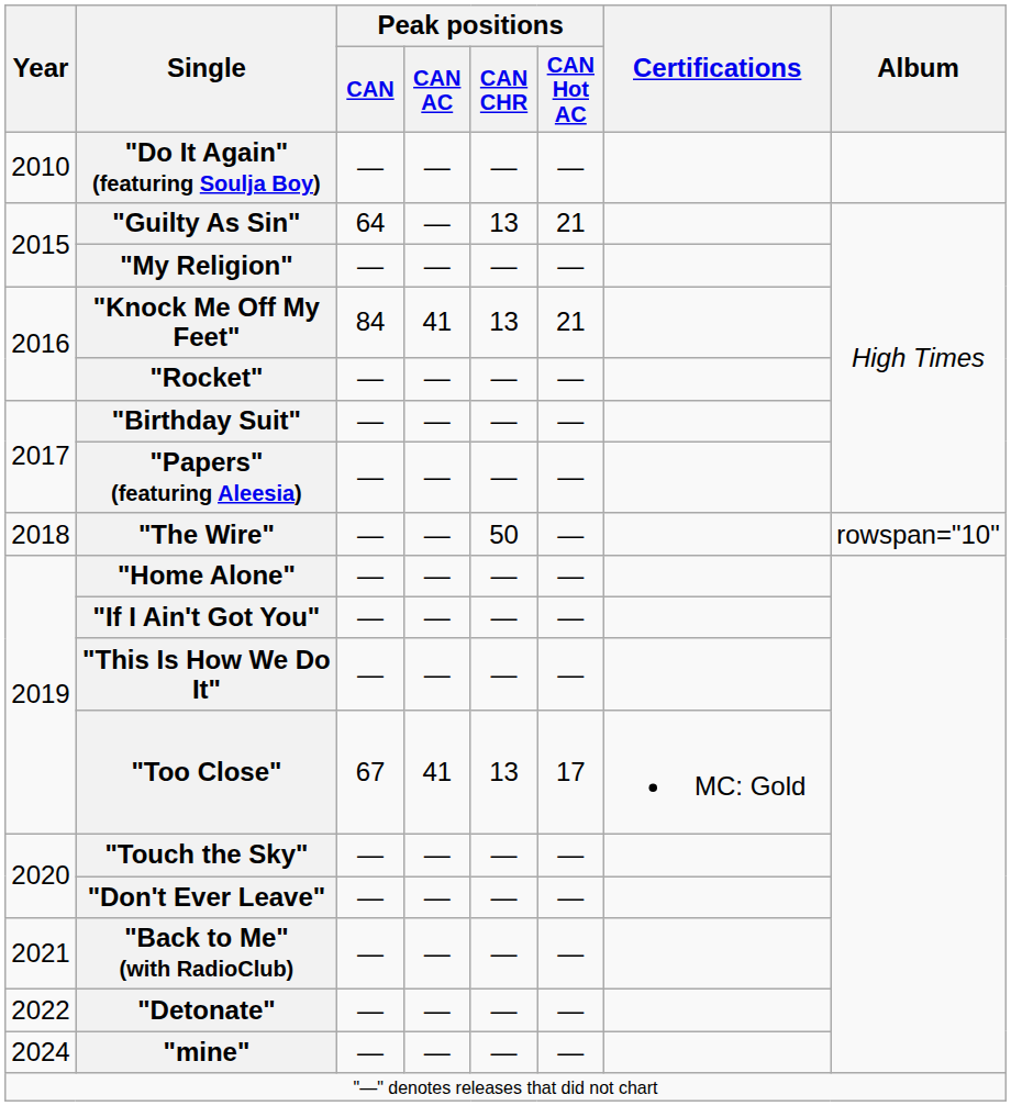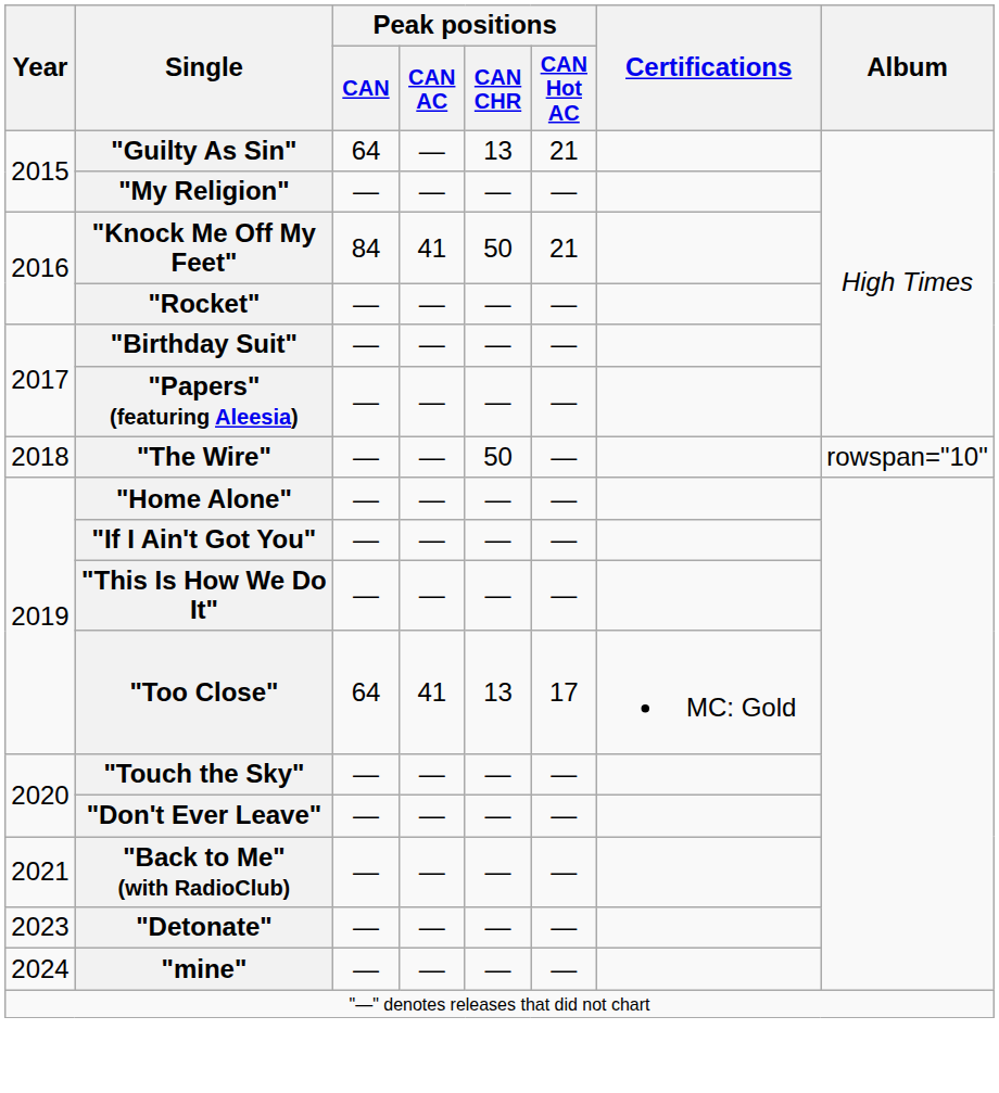- row: 2010 | "Do It Again" (featuring Soulja Boy) | — | — | — | —
"Knock Me Off My Feet" | Peak positions / CAN CHR: 13 -> 50
"Too Close" | Peak positions / CAN: 67 -> 64
"Detonate" | Year: 2022 -> 2023
